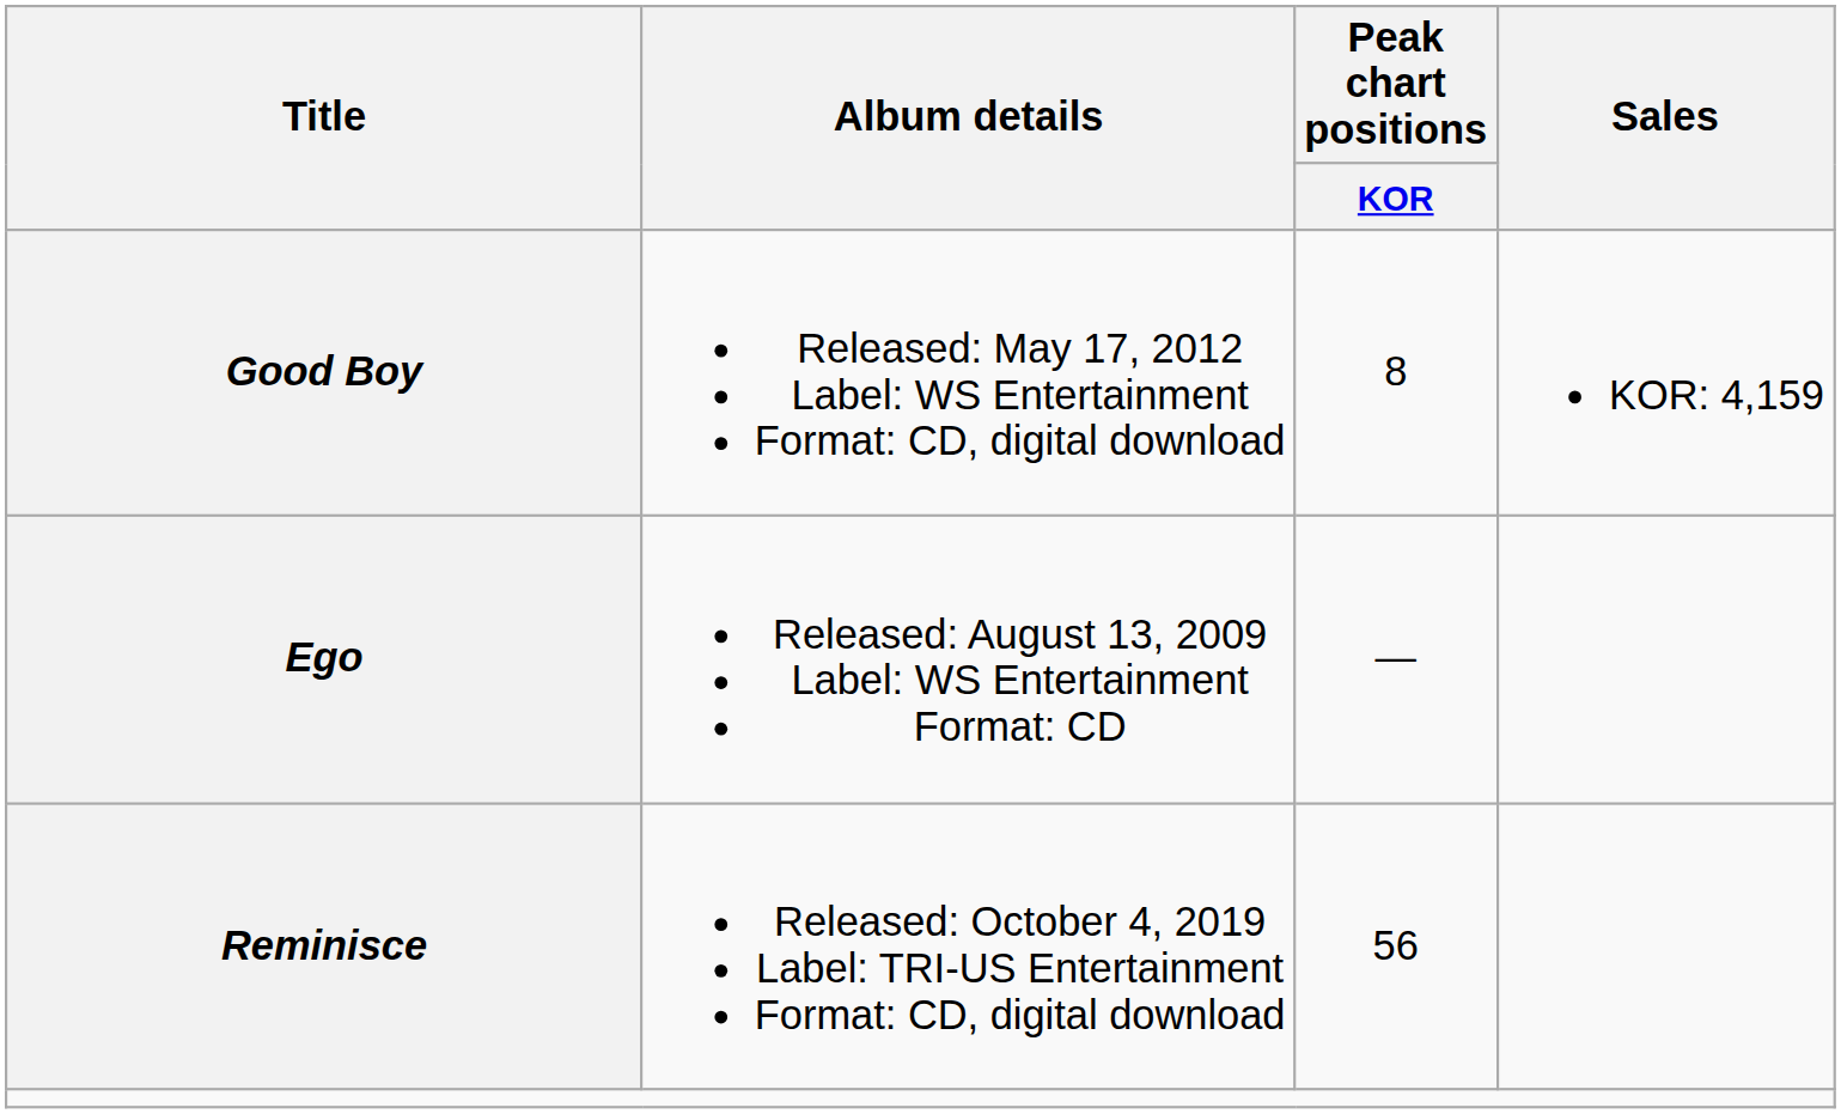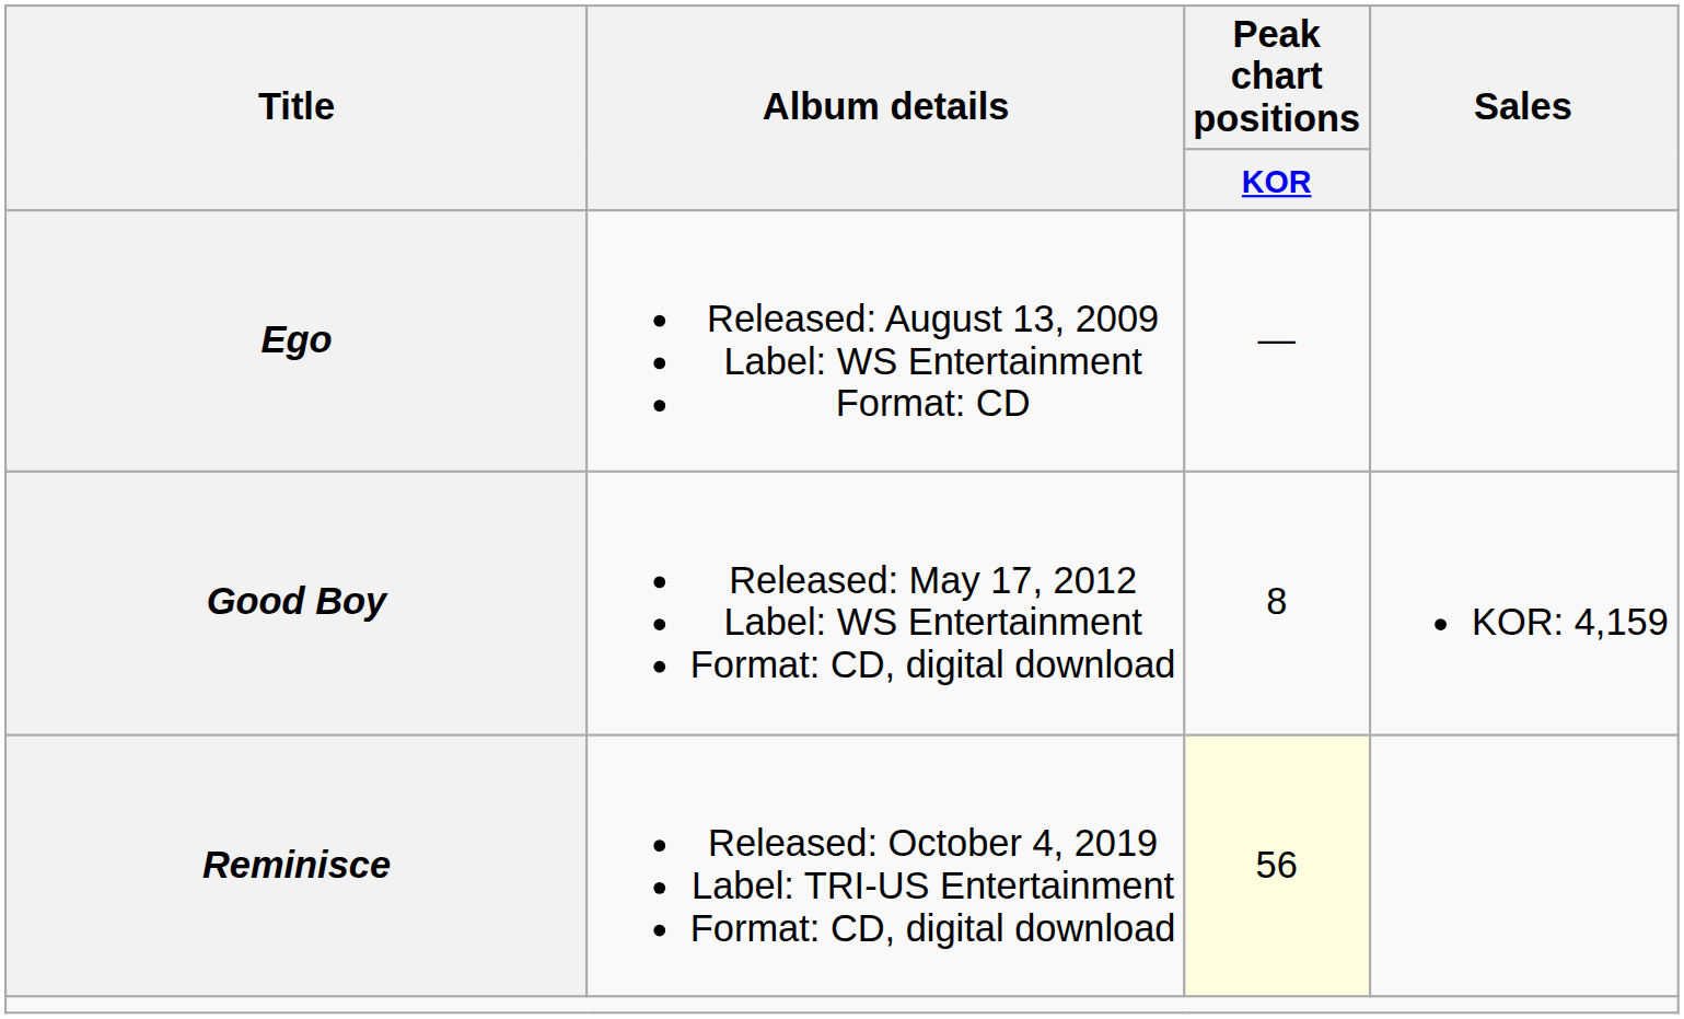rows swapped: Ego <-> Good Boy
Reminisce | Peak chart positions / KOR: no background -> lightyellow background
